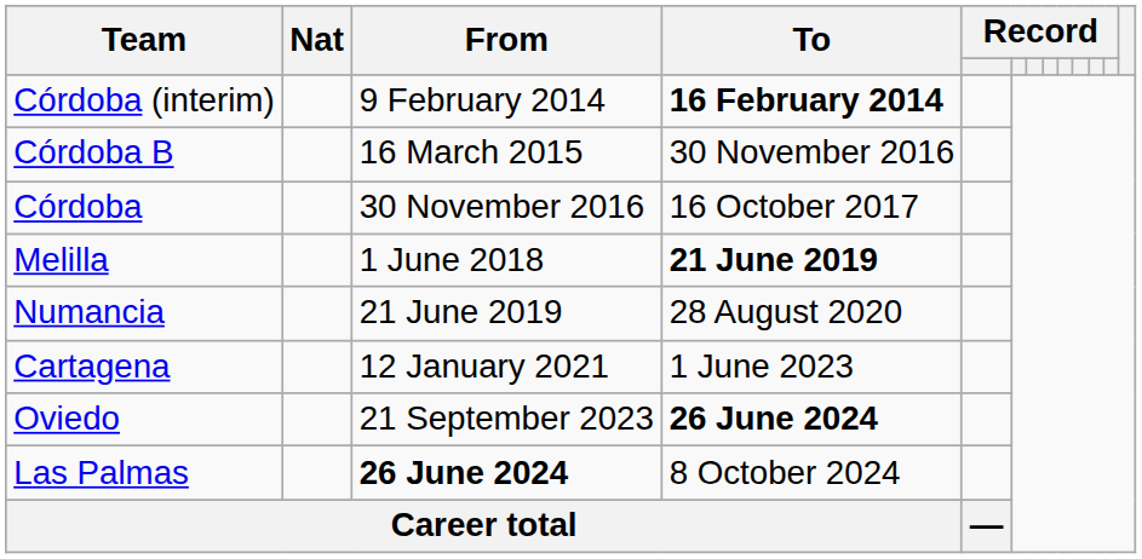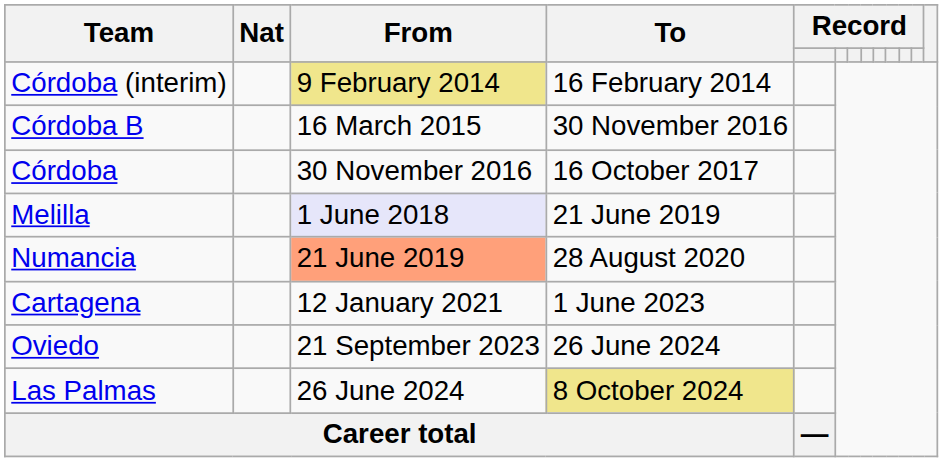Córdoba (interim) | From: no background -> khaki background
Córdoba (interim) | To: bold -> normal
Melilla | From: no background -> lavender background
Melilla | To: bold -> normal
Numancia | From: no background -> lightsalmon background
Oviedo | To: bold -> normal
Las Palmas | From: bold -> normal
Las Palmas | To: no background -> khaki background
